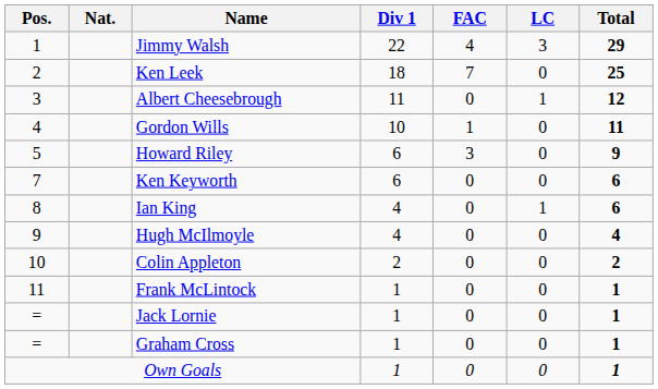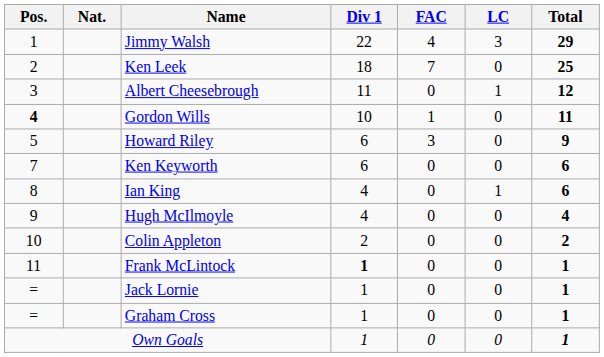Gordon Wills | Pos.: normal -> bold
Frank McLintock | Div 1: normal -> bold
